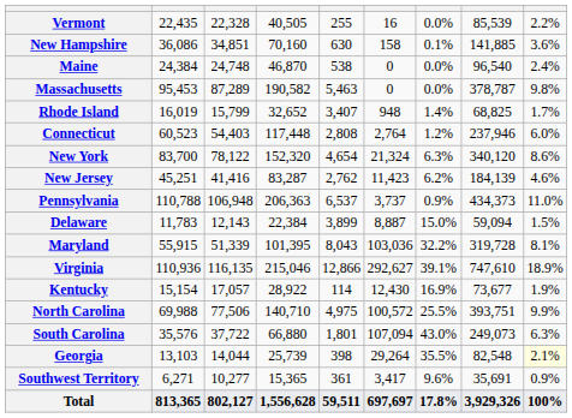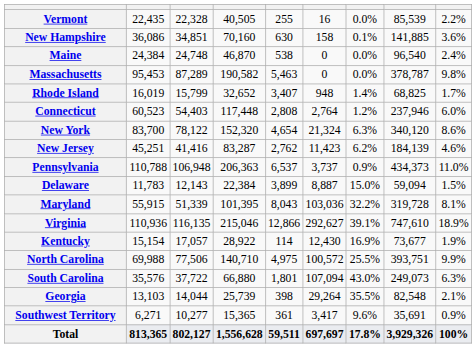Georgia | column 9: lightyellow background -> no background
